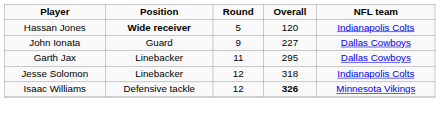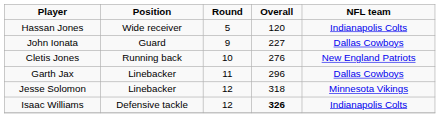Hassan Jones | Position: bold -> normal
+ row: Cletis Jones | Running back | 10 | 276 | New England Patriots
Garth Jax | Overall: 295 -> 296
Jesse Solomon | NFL team: Indianapolis Colts -> Minnesota Vikings
Isaac Williams | NFL team: Minnesota Vikings -> Indianapolis Colts
